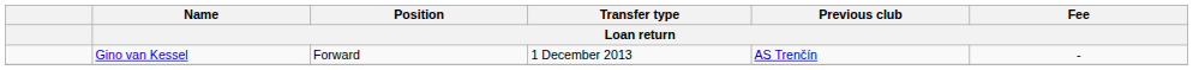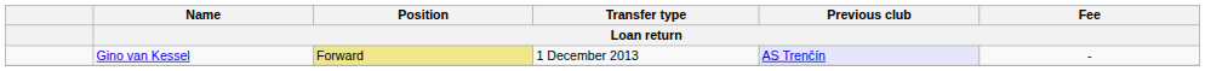Gino van Kessel | Position / Loan return: no background -> khaki background
Gino van Kessel | Previous club / Loan return: no background -> lavender background
